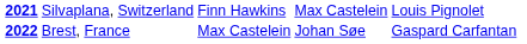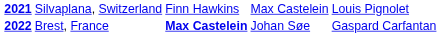2022 | column 3: normal -> bold
